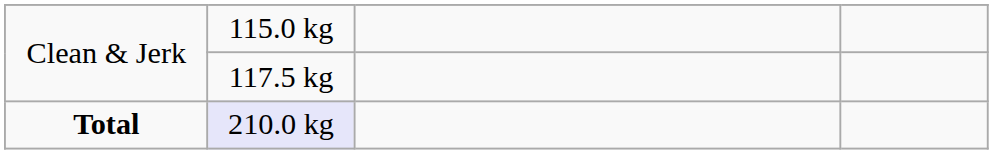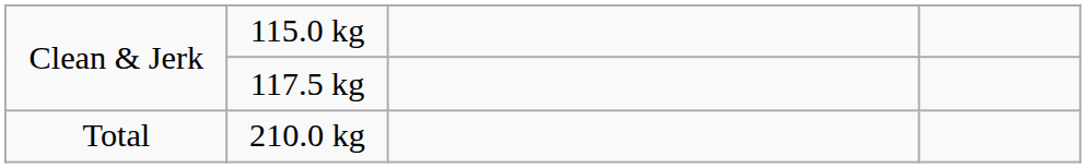Total | column 1: bold -> normal
Total | column 2: lavender background -> no background
